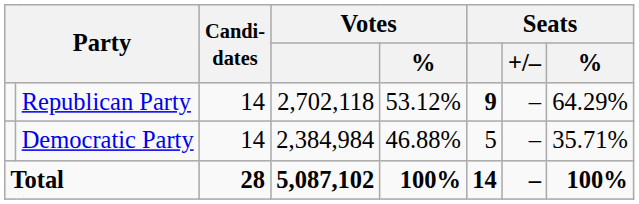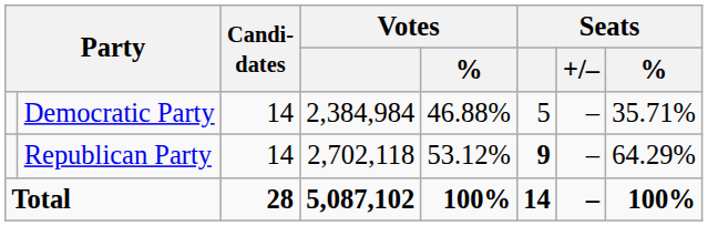rows swapped: Republican Party <-> Democratic Party
